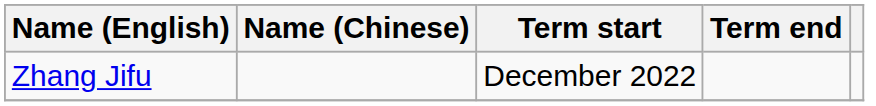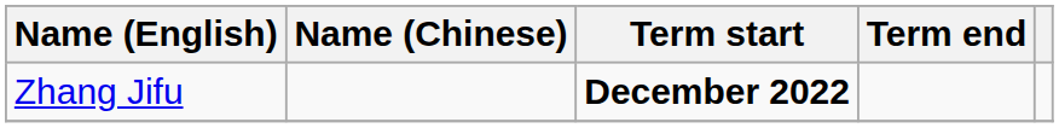Zhang Jifu | Term start: normal -> bold
